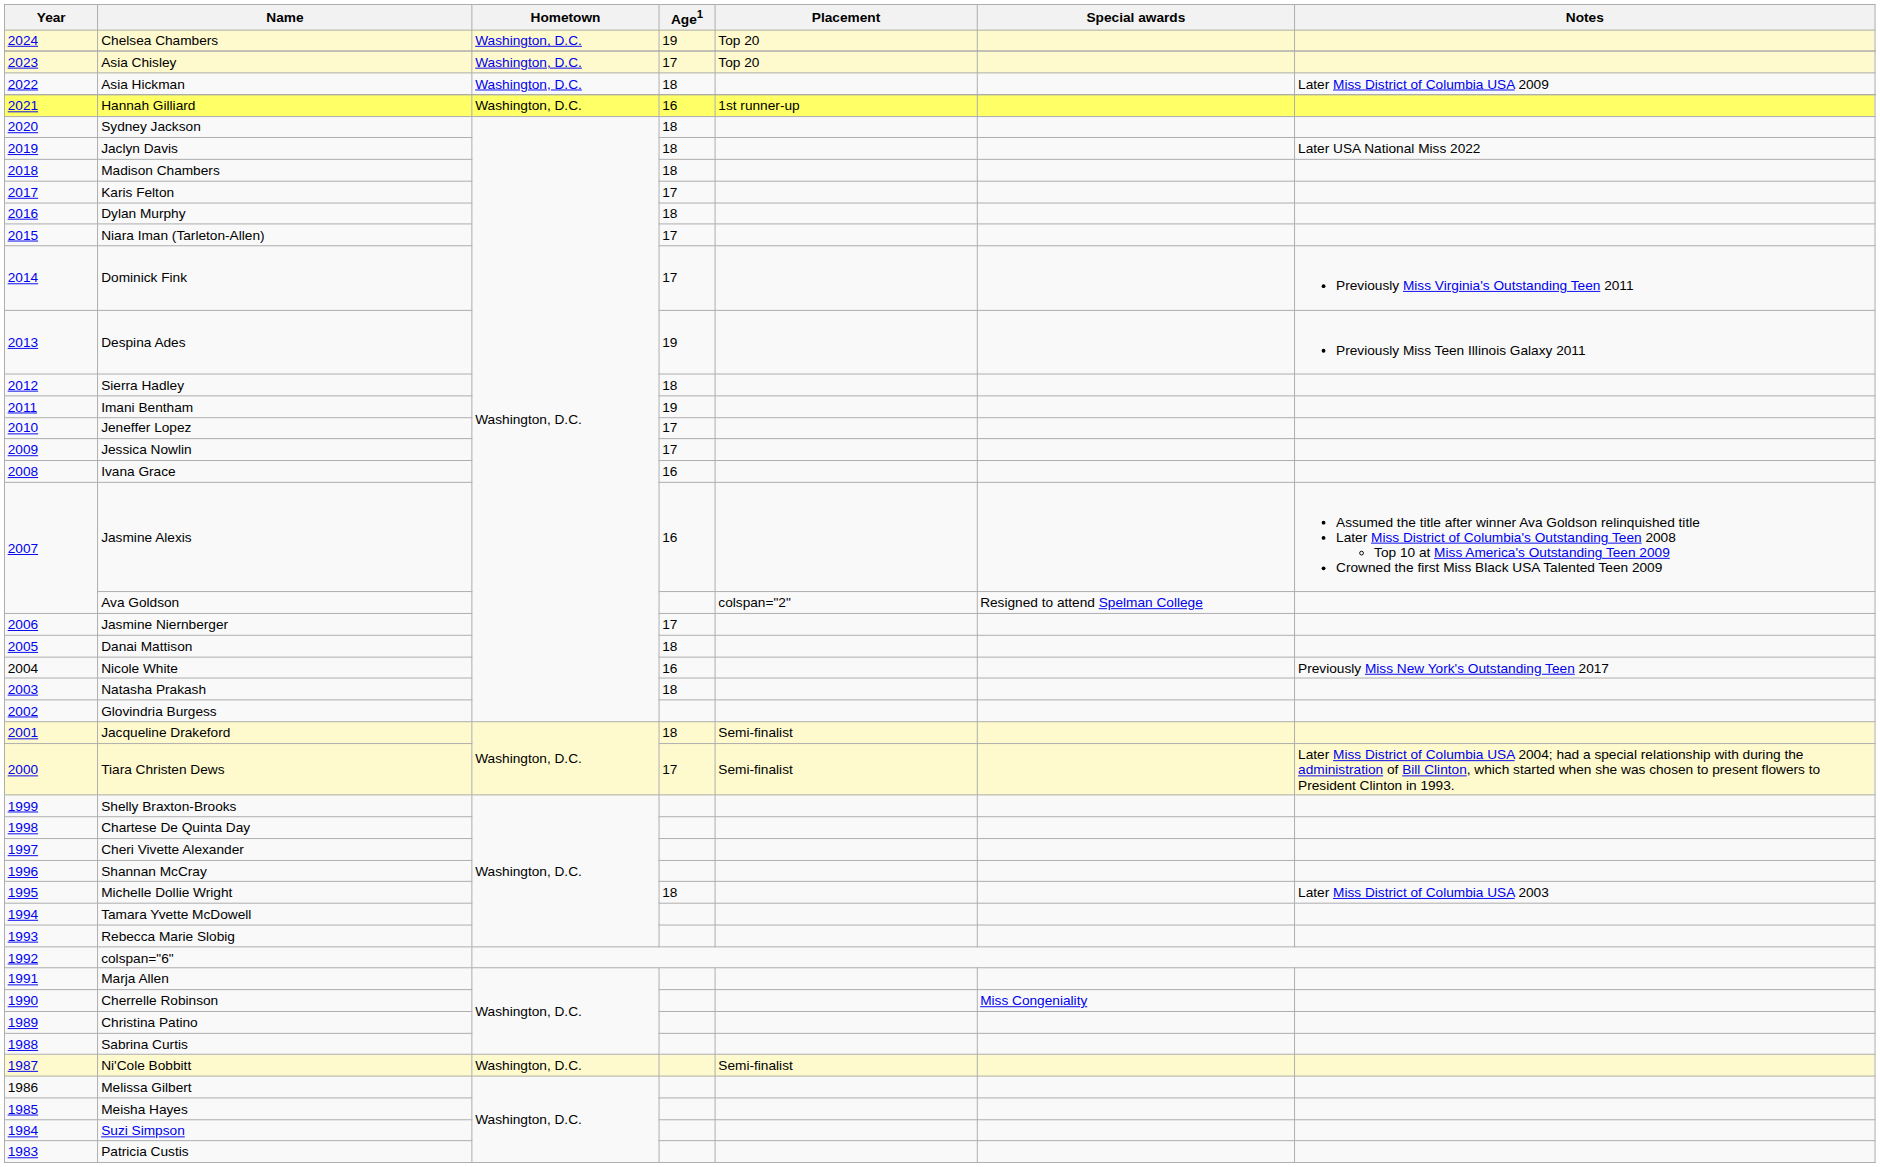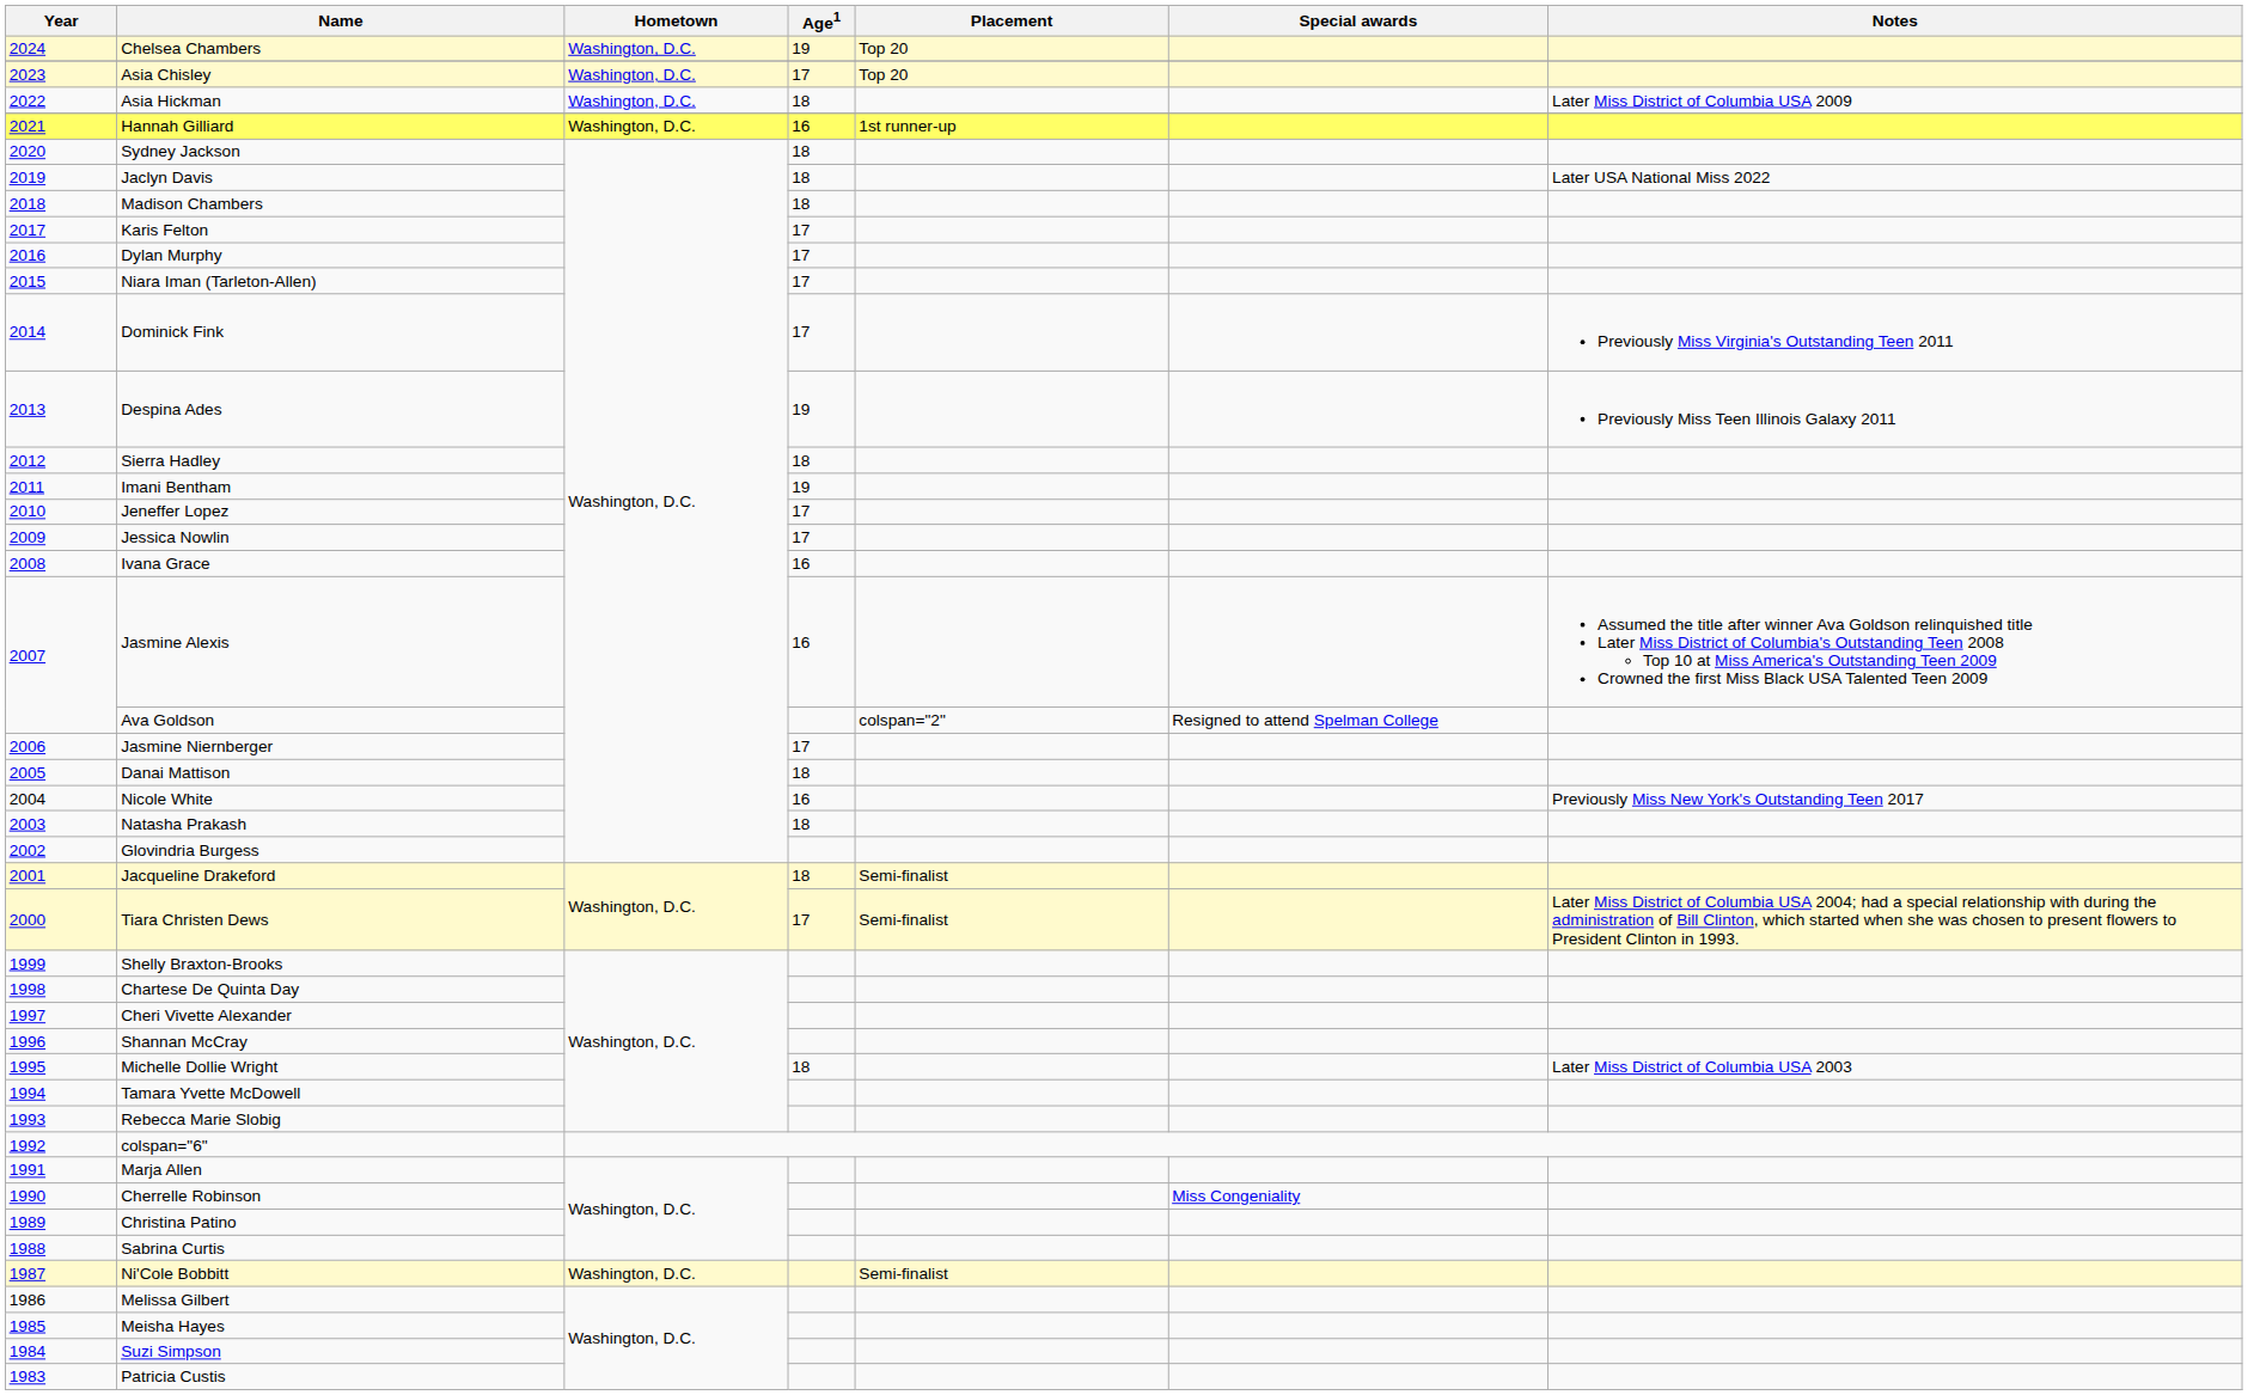Dylan Murphy | Age1: 18 -> 17
